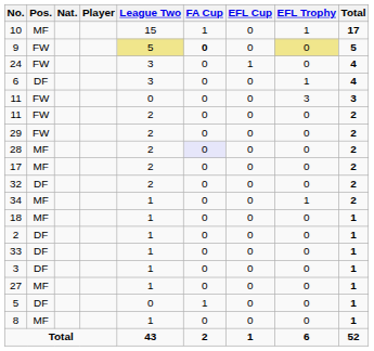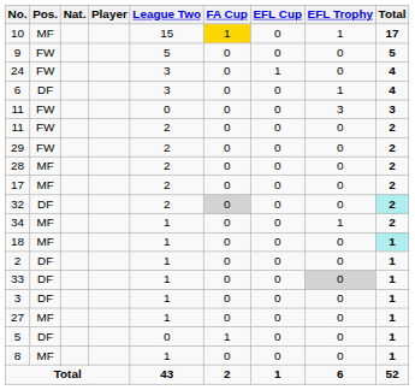10 | FA Cup: no background -> gold background
9 | League Two: khaki background -> no background
9 | FA Cup: bold -> normal
9 | EFL Trophy: khaki background -> no background
28 | FA Cup: lavender background -> no background
32 | FA Cup: no background -> lightgrey background
32 | Total: no background -> paleturquoise background
18 | Total: no background -> paleturquoise background
33 | EFL Trophy: no background -> lightgrey background
